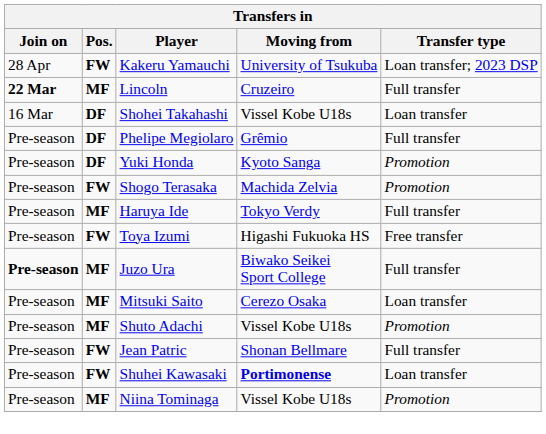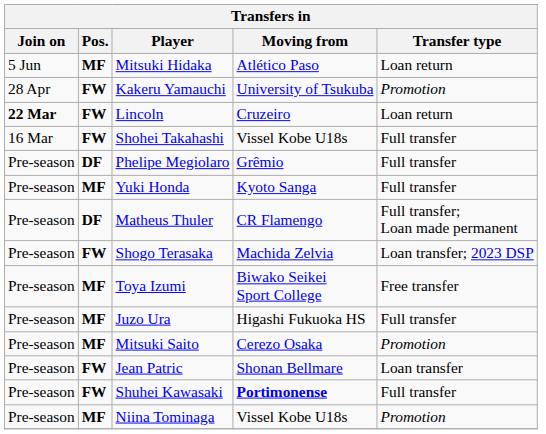+ row: 5 Jun | MF | Mitsuki Hidaka | Atlético Paso | Loan return
Kakeru Yamauchi | Transfer type: Loan transfer; 2023 DSP -> Promotion
Lincoln | Pos.: MF -> FW
Lincoln | Transfer type: Full transfer -> Loan return
Shohei Takahashi | Pos.: DF -> FW
Shohei Takahashi | Transfer type: Loan transfer -> Full transfer
Yuki Honda | Pos.: DF -> MF
Yuki Honda | Transfer type: Promotion -> Full transfer
+ row: Pre-season | DF | Matheus Thuler | CR Flamengo | Full transfer; Loan made permanent
Shogo Terasaka | Transfer type: Promotion -> Loan transfer; 2023 DSP
- row: Pre-season | MF | Haruya Ide | Tokyo Verdy | Full transfer
Toya Izumi | Pos.: FW -> MF
Toya Izumi | Moving from: Higashi Fukuoka HS -> Biwako Seikei Sport College
Juzo Ura | Join on: bold -> normal
Juzo Ura | Moving from: Biwako Seikei Sport College -> Higashi Fukuoka HS
Mitsuki Saito | Transfer type: Loan transfer -> Promotion
- row: Pre-season | MF | Shuto Adachi | Vissel Kobe U18s | Promotion
Jean Patric | Transfer type: Full transfer -> Loan transfer
Shuhei Kawasaki | Transfer type: Loan transfer -> Full transfer
